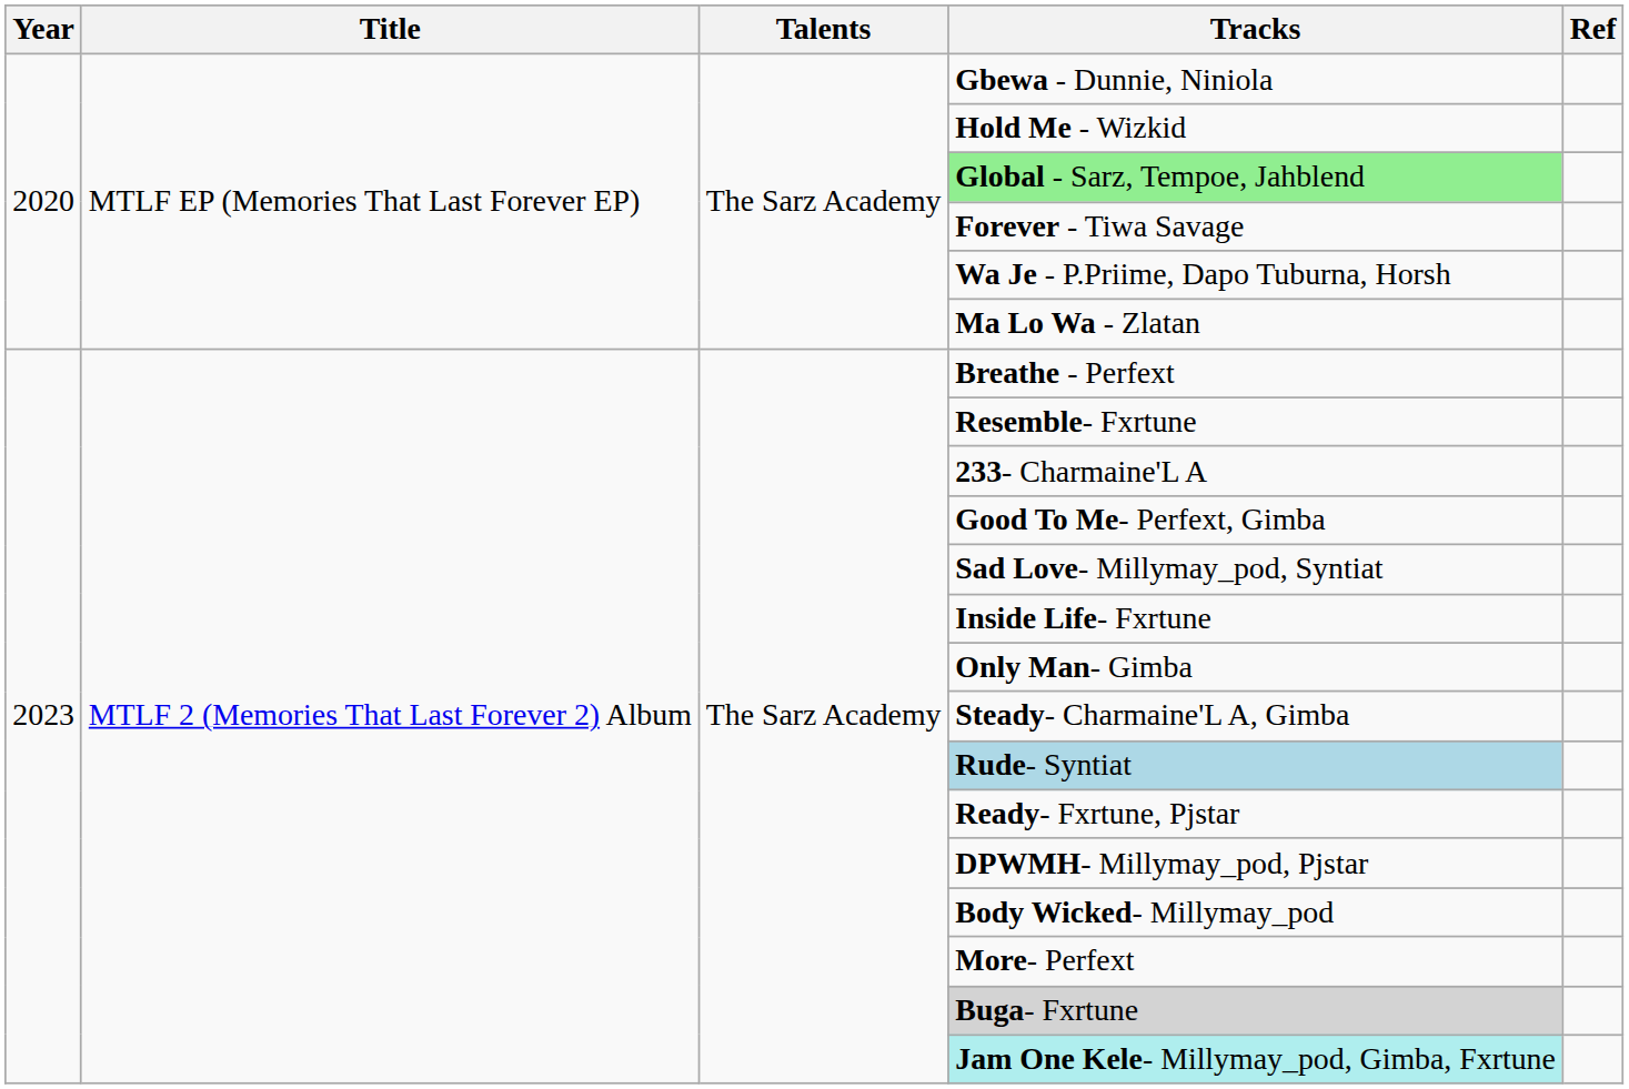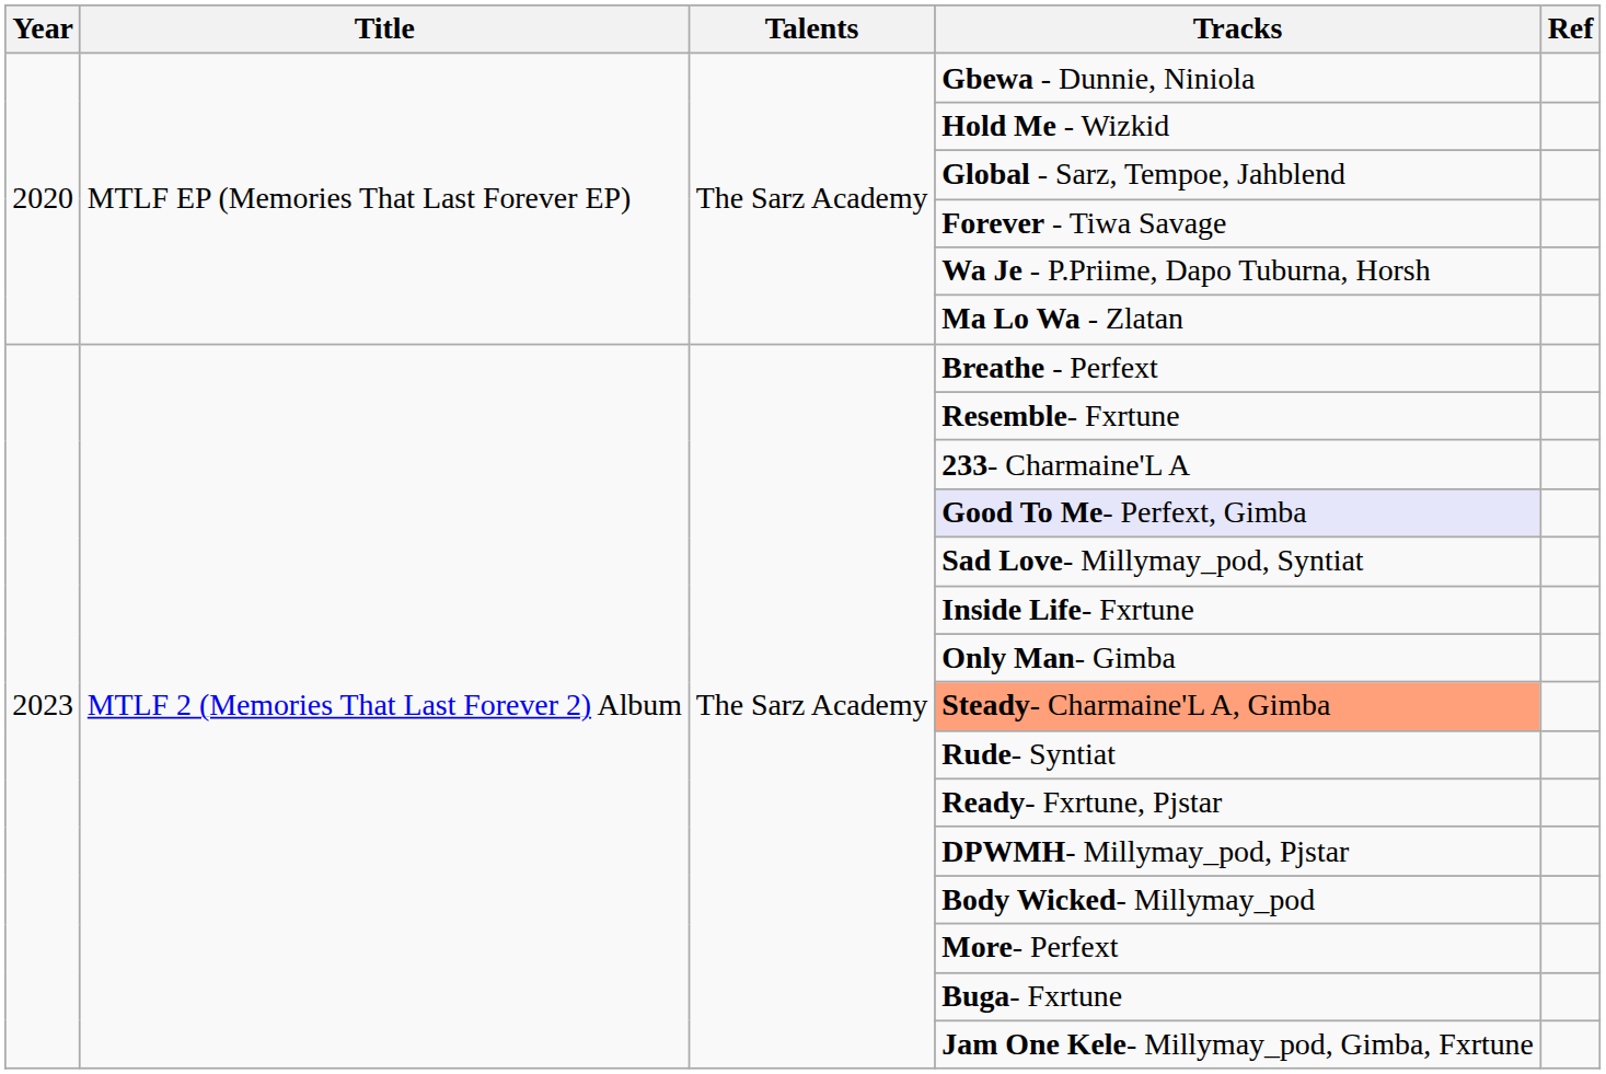Global - Sarz, Tempoe, Jahblend | Tracks: lightgreen background -> no background
Good To Me- Perfext, Gimba | Tracks: no background -> lavender background
Steady- Charmaine'L A, Gimba | Tracks: no background -> lightsalmon background
Rude- Syntiat | Tracks: lightblue background -> no background
Buga- Fxrtune | Tracks: lightgrey background -> no background
Jam One Kele- Millymay_pod, Gimba, Fxrtune | Tracks: paleturquoise background -> no background
